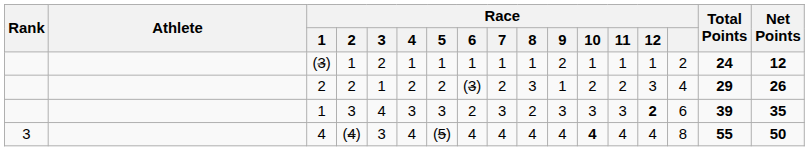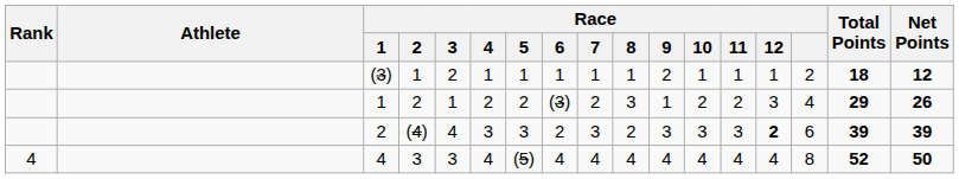row 3 | Total Points: 24 -> 18
row 4 | Race / 1: 2 -> 1
row 5 | Race / 1: 1 -> 2
row 5 | Race / 2: 3 -> (4)
row 5 | Net Points: 35 -> 39
row 6 | Rank: 3 -> 4
row 6 | Race / 2: (4) -> 3
row 6 | Race / 10: bold -> normal
row 6 | Total Points: 55 -> 52
